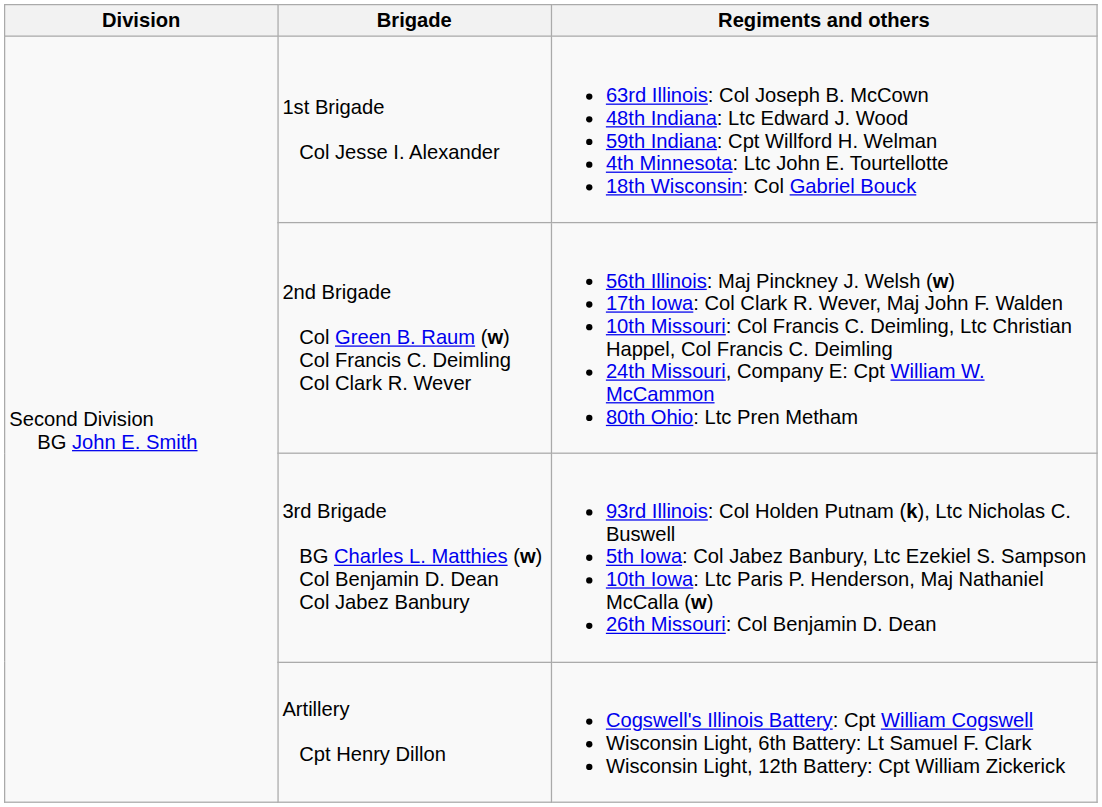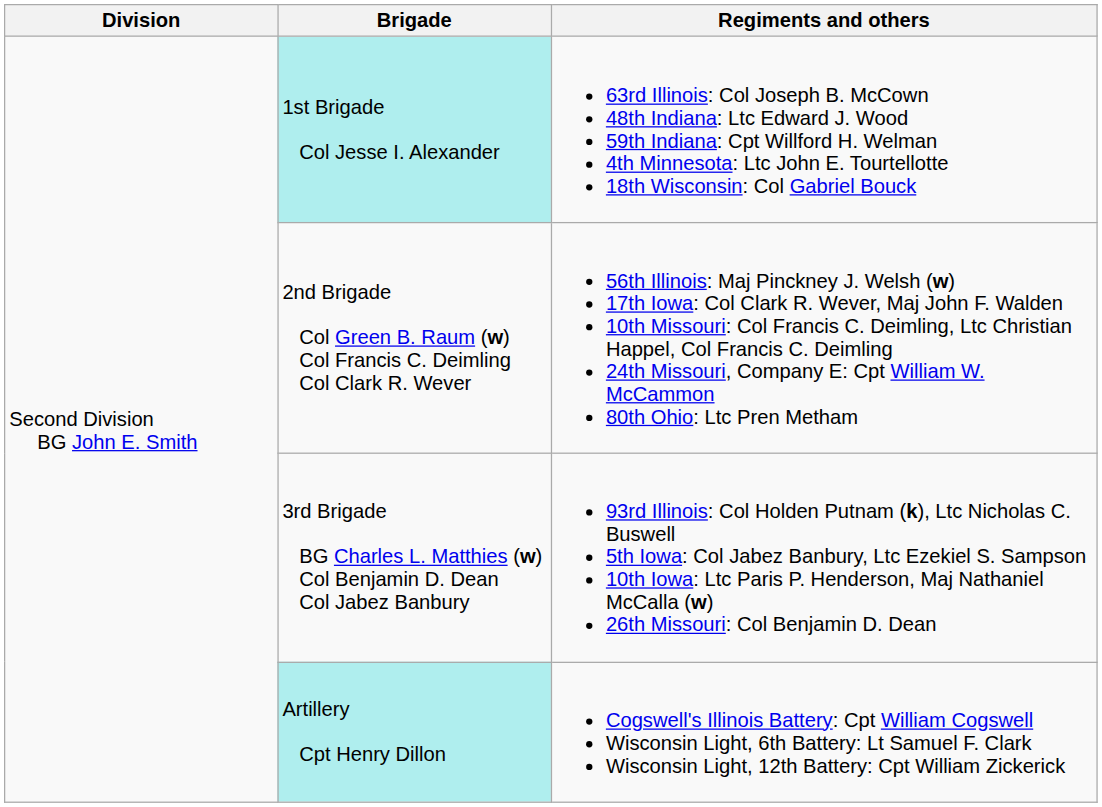1st Brigade Col Jesse I. Alexander | Brigade: no background -> paleturquoise background
Artillery Cpt Henry Dillon | Brigade: no background -> paleturquoise background
